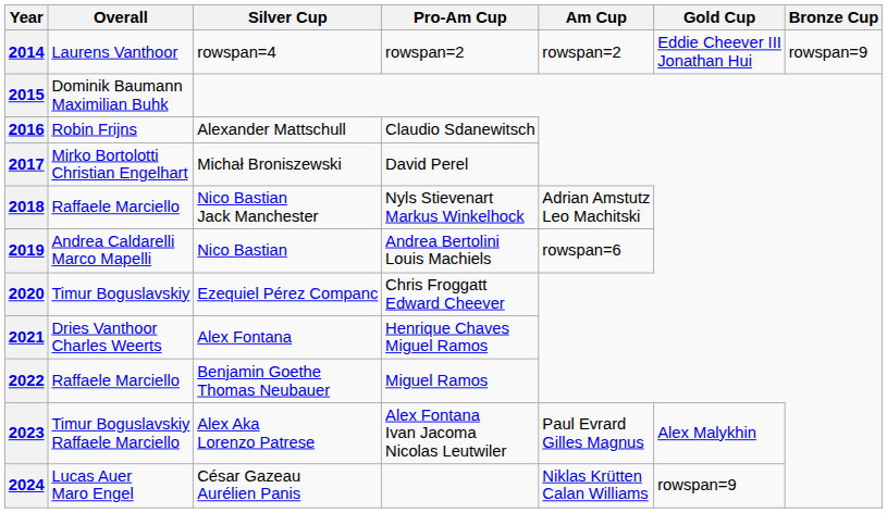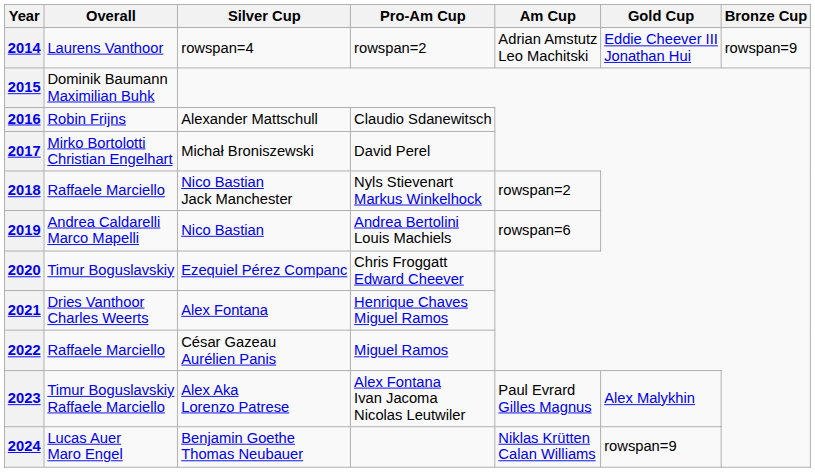2014 | Am Cup: rowspan=2 -> Adrian Amstutz Leo Machitski
2018 | Am Cup: Adrian Amstutz Leo Machitski -> rowspan=2
2022 | Silver Cup: Benjamin Goethe Thomas Neubauer -> César Gazeau Aurélien Panis
2024 | Silver Cup: César Gazeau Aurélien Panis -> Benjamin Goethe Thomas Neubauer
